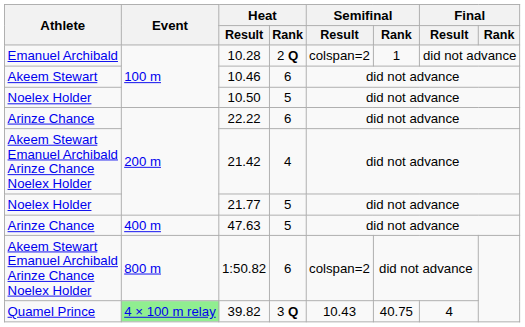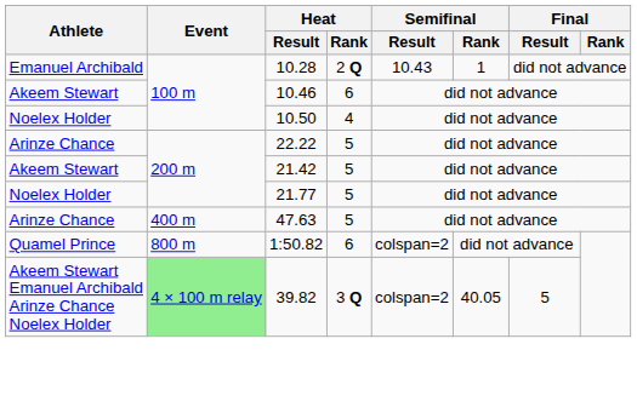10.28 | Semifinal / Result: colspan=2 -> 10.43
10.50 | Heat / Rank: 5 -> 4
22.22 | Heat / Rank: 6 -> 5
21.42 | Athlete: Akeem Stewart Emanuel Archibald Arinze Chance Noelex Holder -> Akeem Stewart
21.42 | Heat / Rank: 4 -> 5
1:50.82 | Athlete: Akeem Stewart Emanuel Archibald Arinze Chance Noelex Holder -> Quamel Prince
39.82 | Athlete: Quamel Prince -> Akeem Stewart Emanuel Archibald Arinze Chance Noelex Holder
39.82 | Semifinal / Result: 10.43 -> colspan=2
39.82 | Semifinal / Rank: 40.75 -> 40.05
39.82 | Final / Result: 4 -> 5
